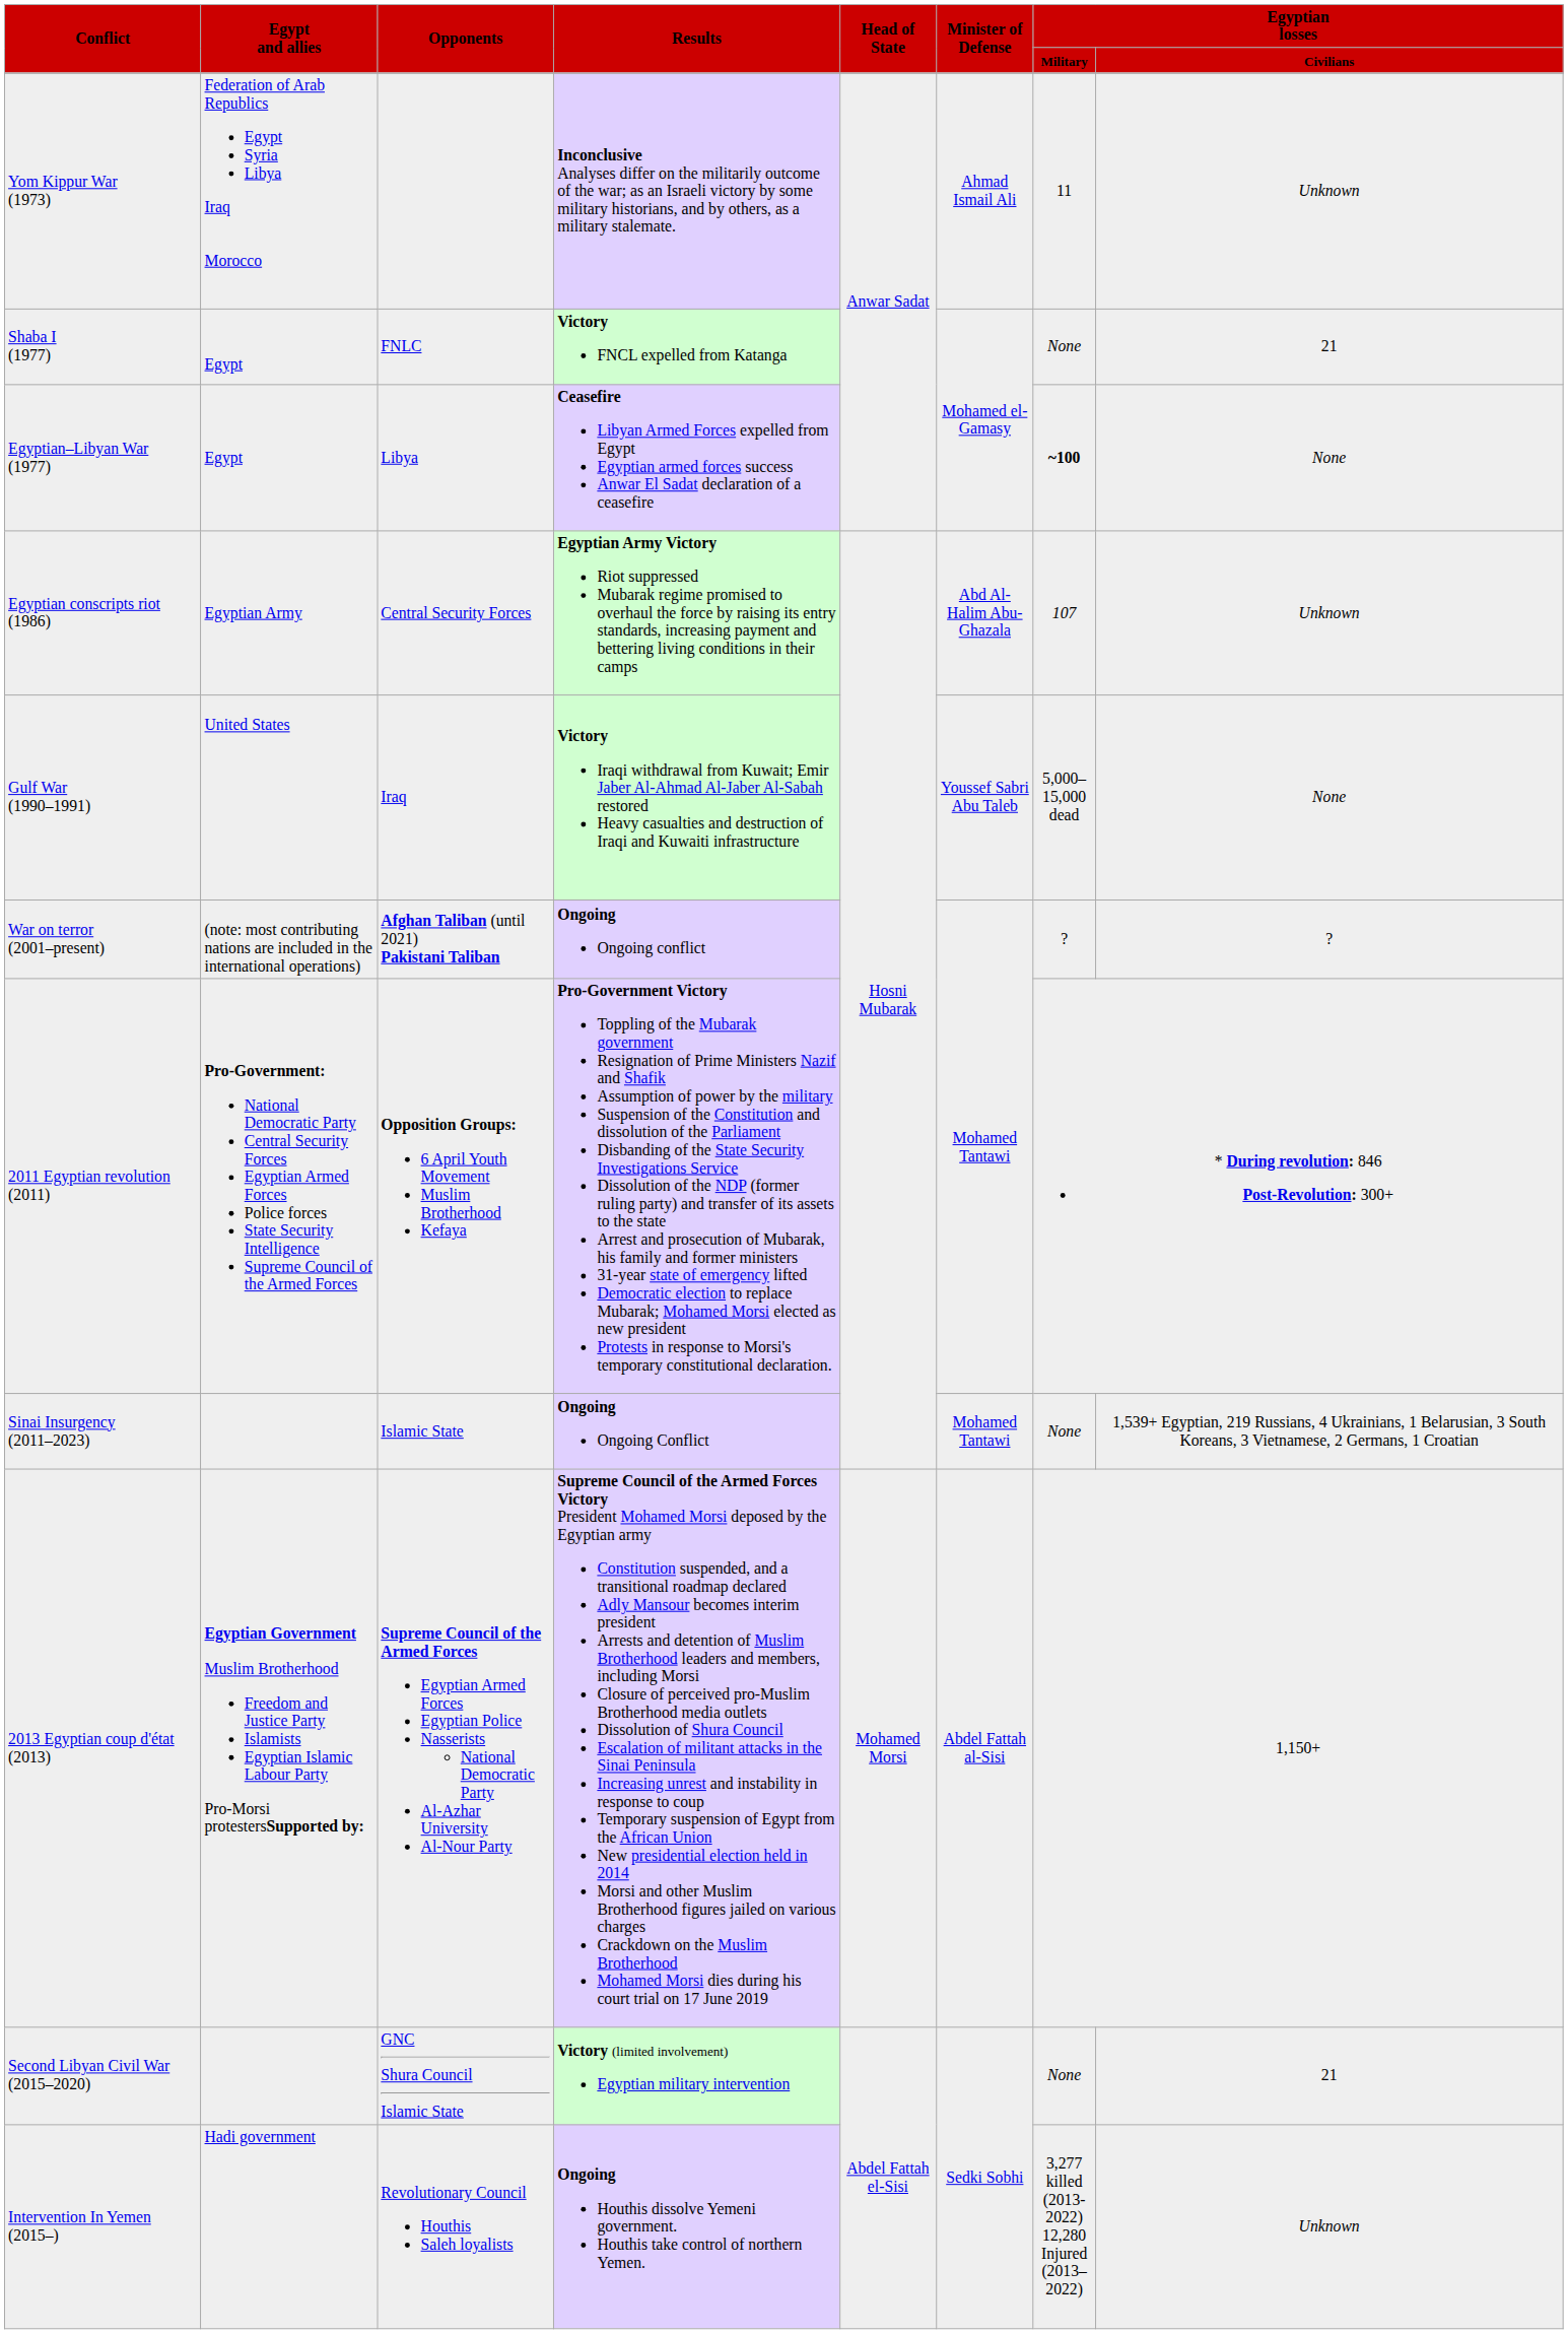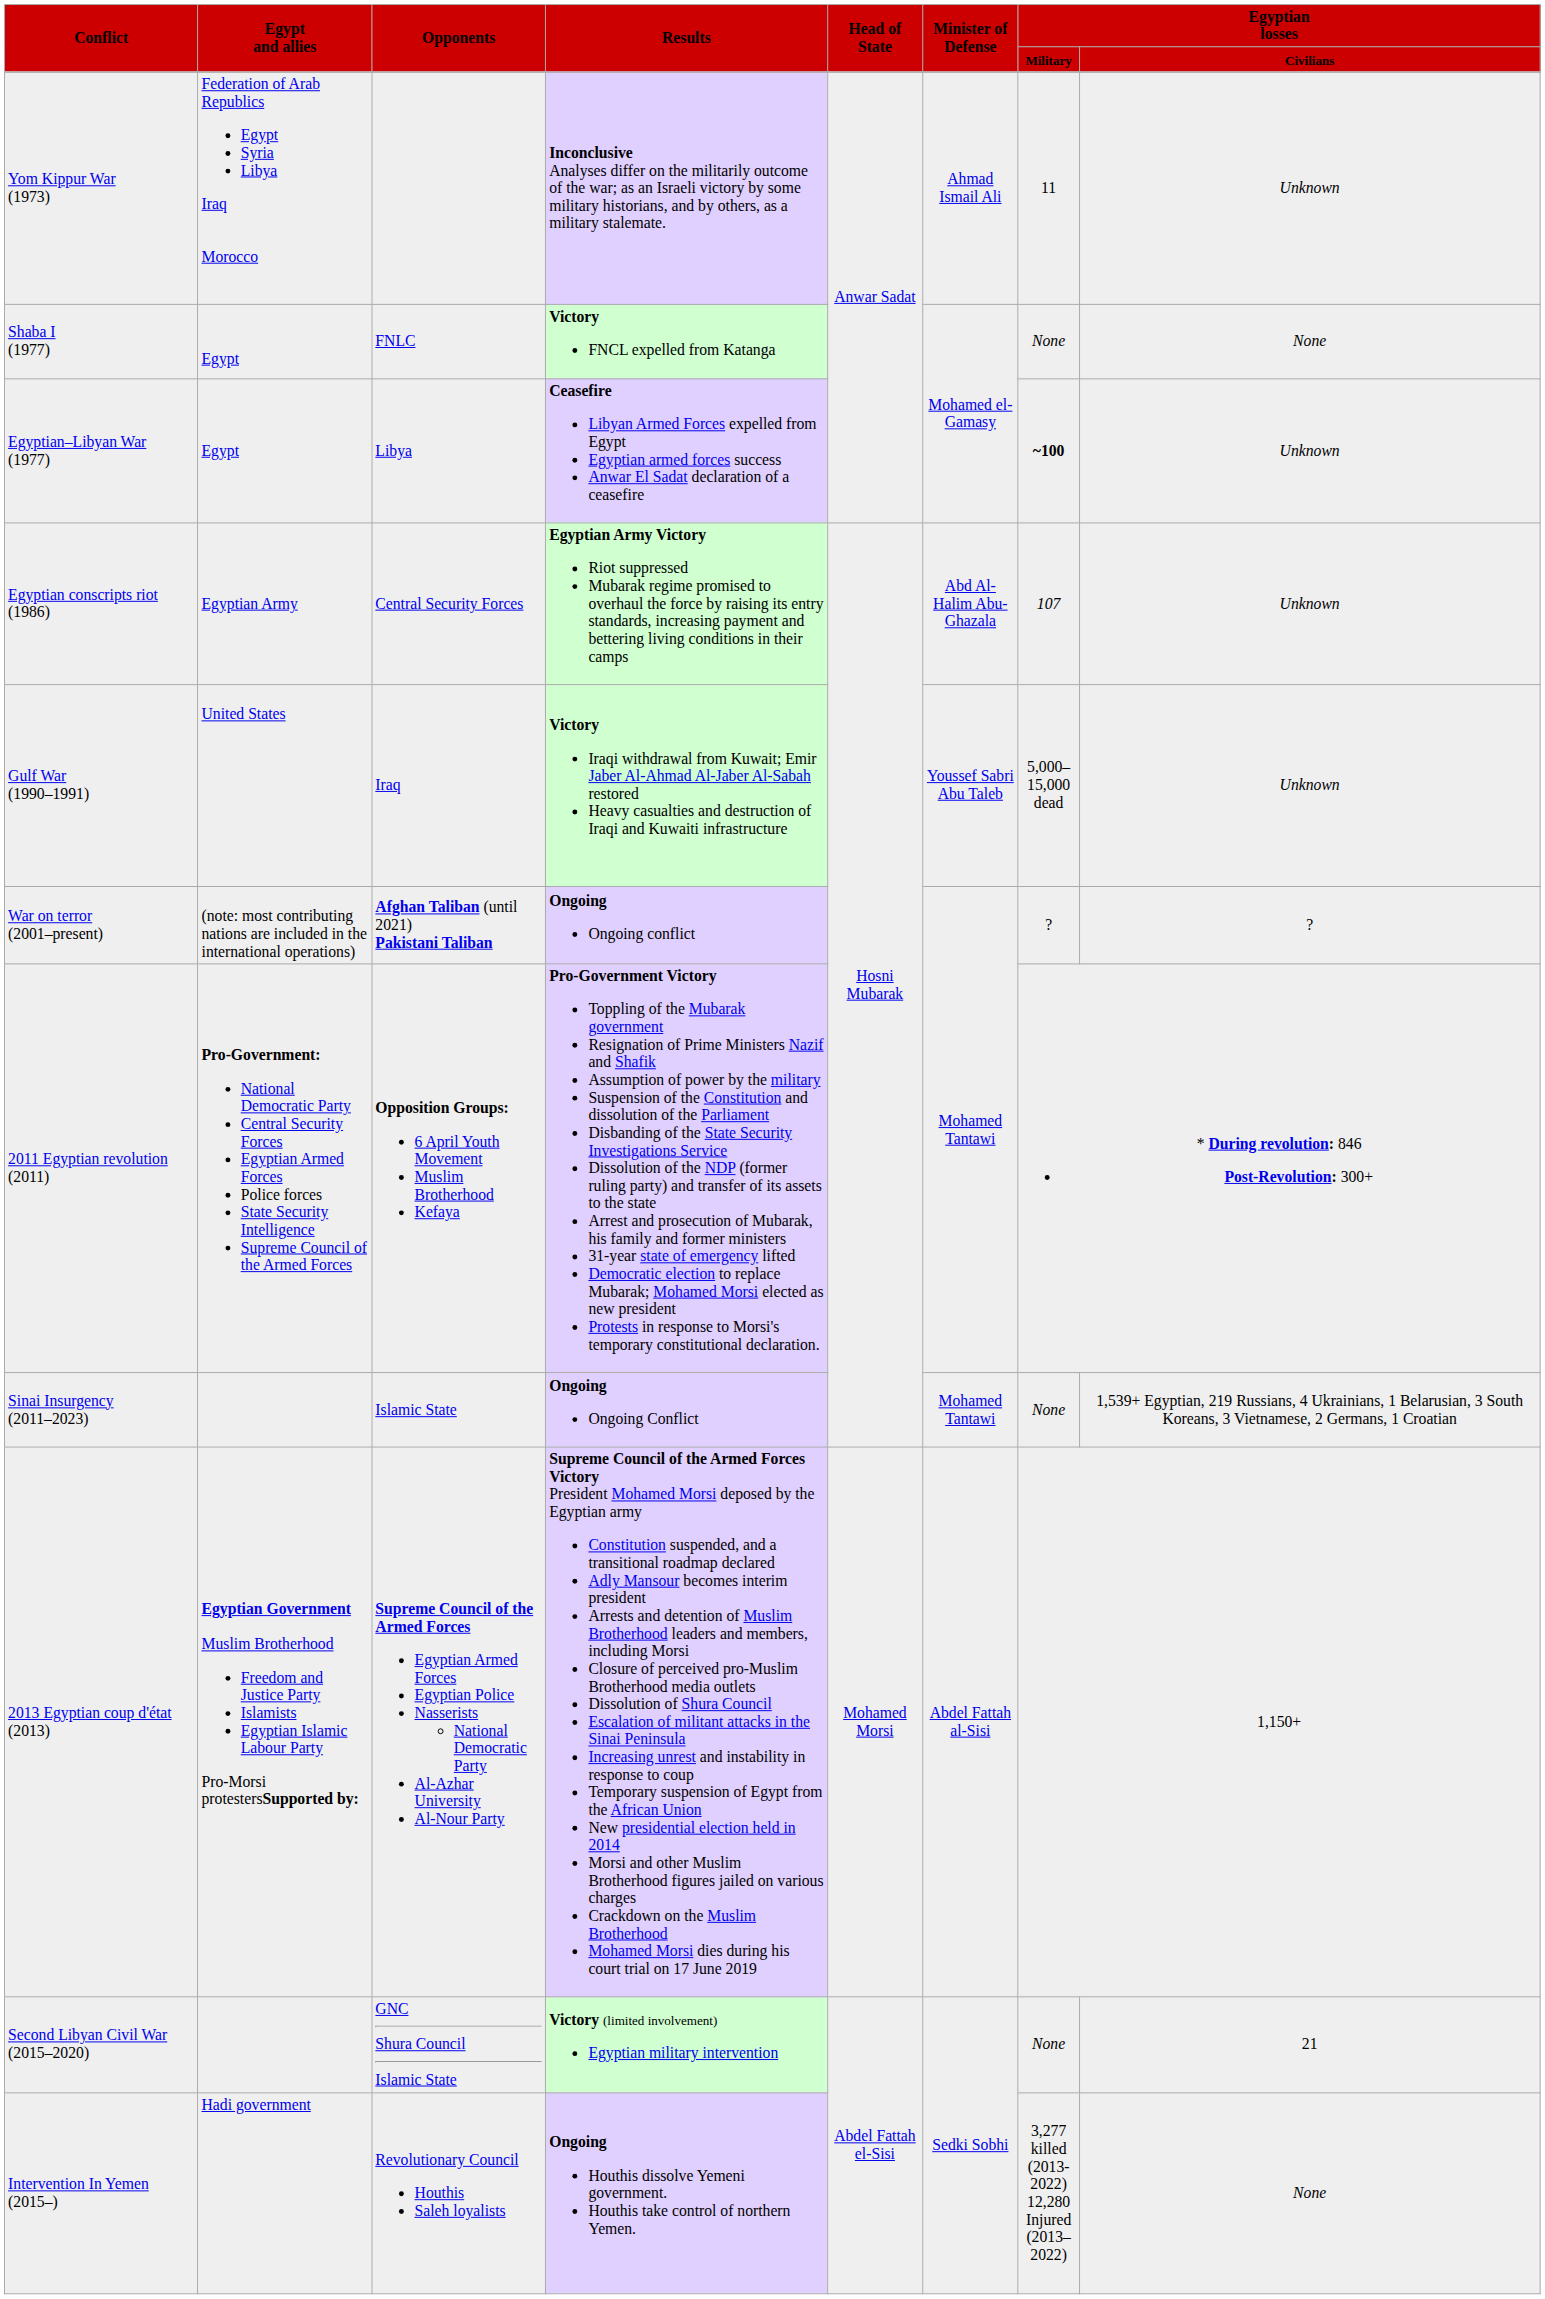Shaba I (1977) | Egyptian losses / Civilians: 21 -> None
Egyptian–Libyan War (1977) | Egyptian losses / Civilians: None -> Unknown
Gulf War (1990–1991) | Egyptian losses / Civilians: None -> Unknown
Intervention In Yemen (2015–) | Egyptian losses / Civilians: Unknown -> None
